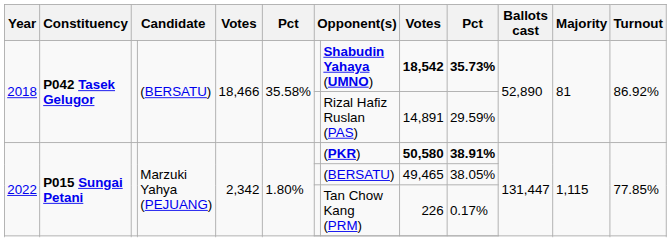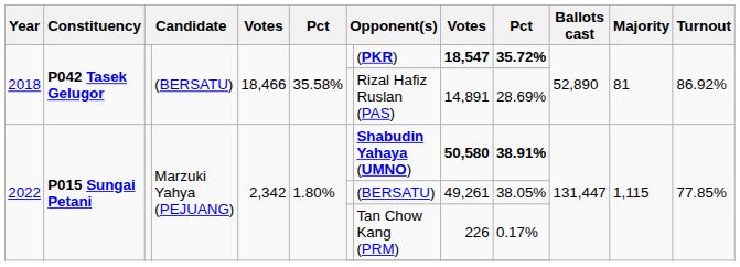row 2 | column 8: Shabudin Yahaya (UMNO) -> (PKR)
row 2 | column 9: 18,542 -> 18,547
row 2 | column 10: 35.73% -> 35.72%
row 3 | column 10: 29.59% -> 28.69%
row 4 | column 8: (PKR) -> Shabudin Yahaya (UMNO)
row 5 | column 9: 49,465 -> 49,261
